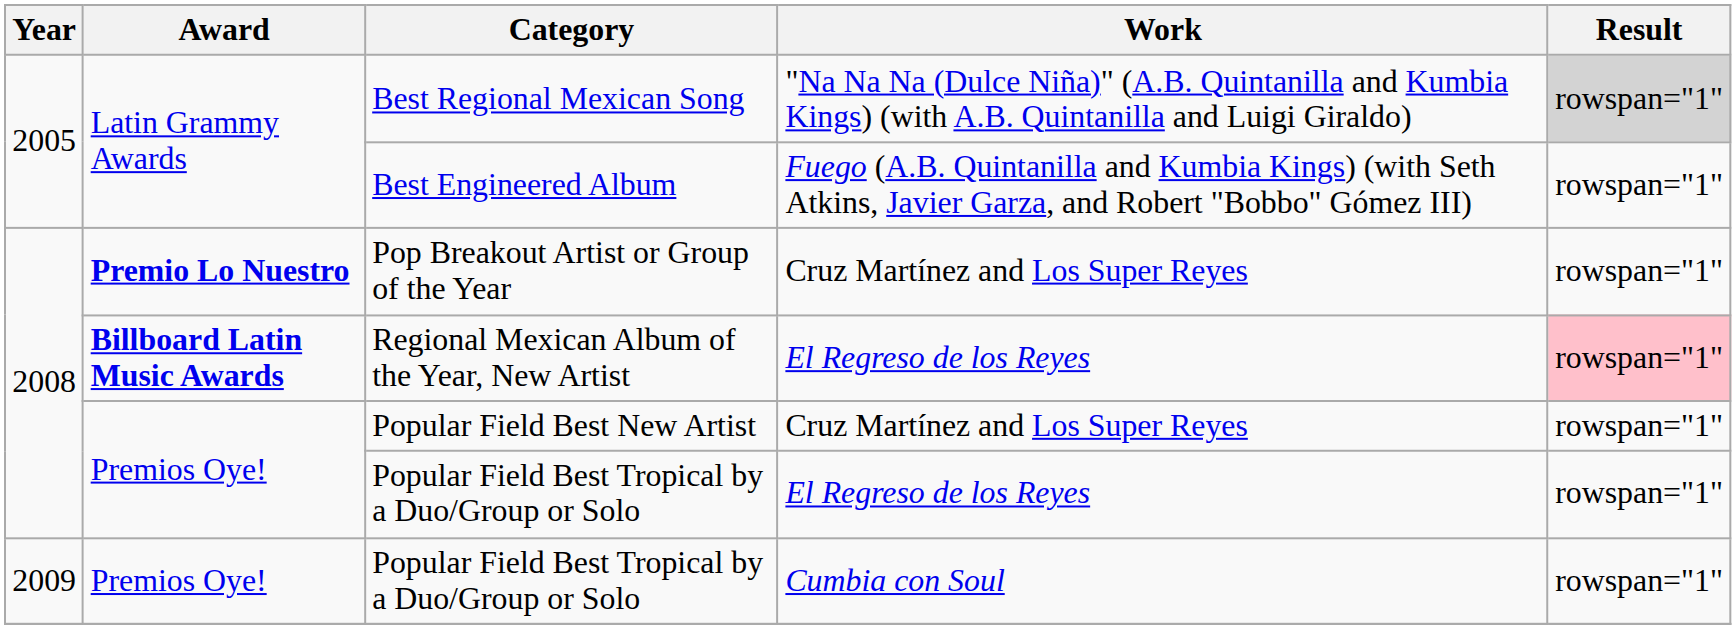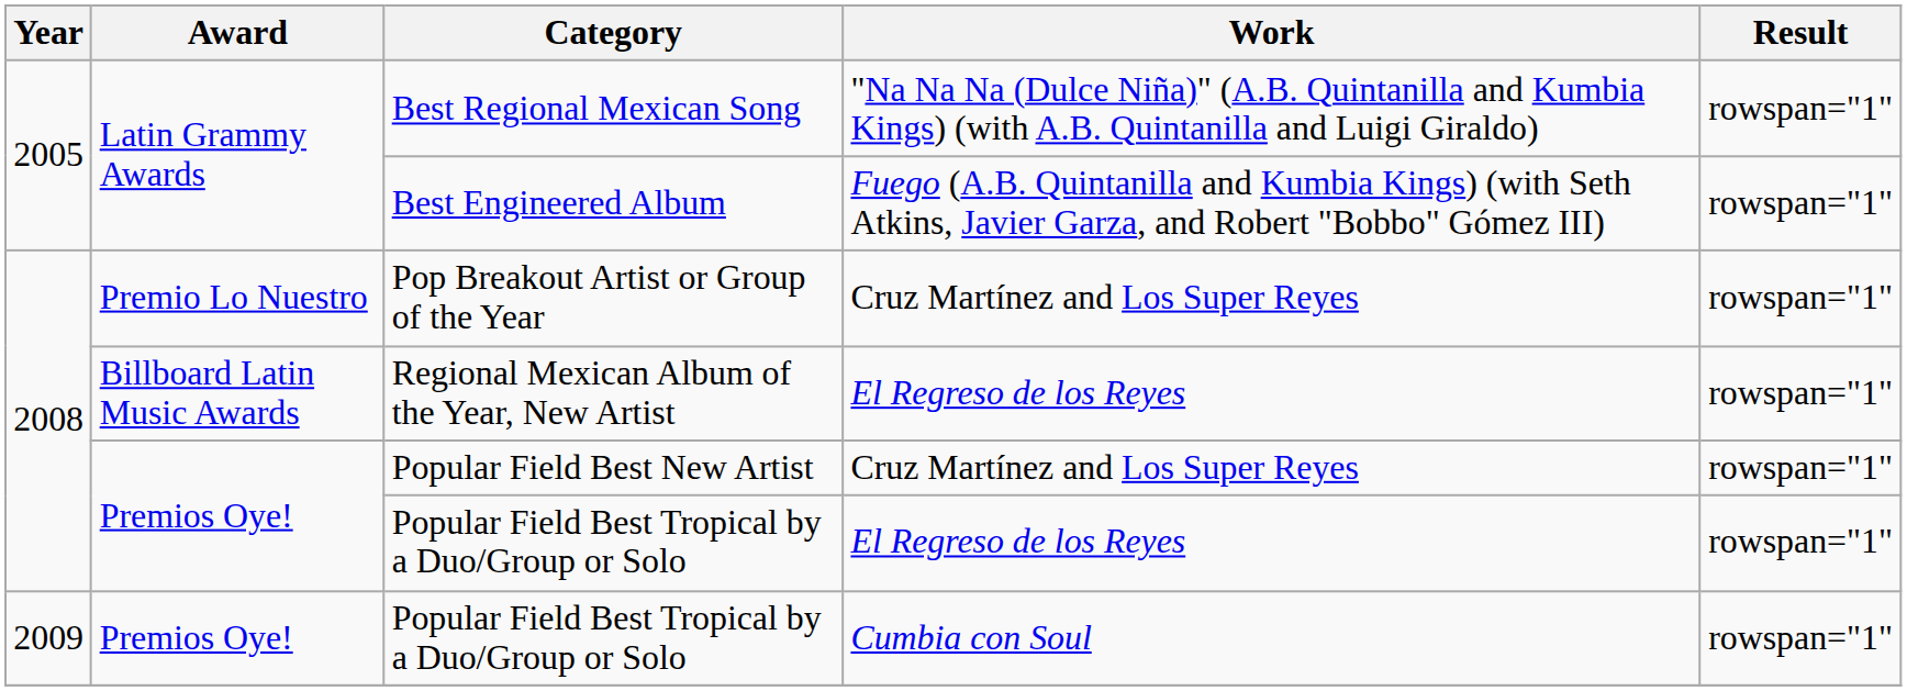Best Regional Mexican Song | Result: lightgrey background -> no background
Pop Breakout Artist or Group of the Year | Award: bold -> normal
Regional Mexican Album of the Year, New Artist | Award: bold -> normal
Regional Mexican Album of the Year, New Artist | Result: pink background -> no background
